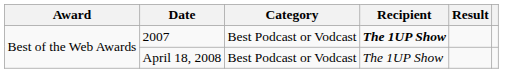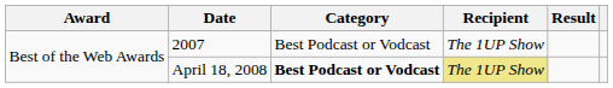2007 | Recipient: bold -> normal
April 18, 2008 | Category: normal -> bold
April 18, 2008 | Recipient: no background -> khaki background
